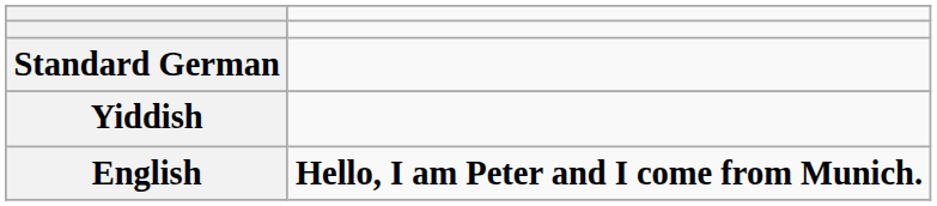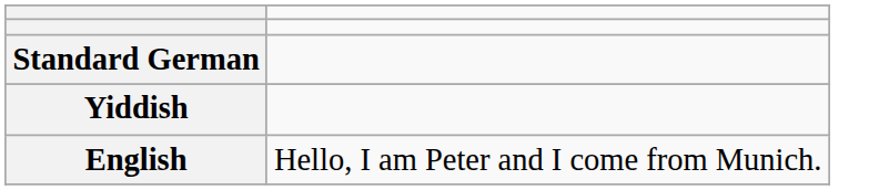row 5 | column 2: bold -> normal
